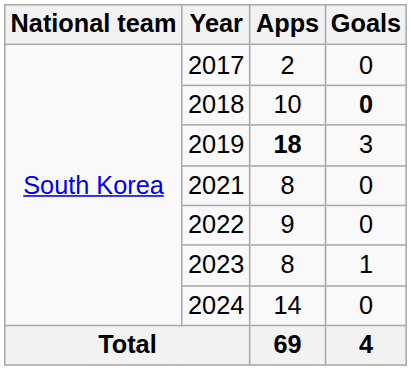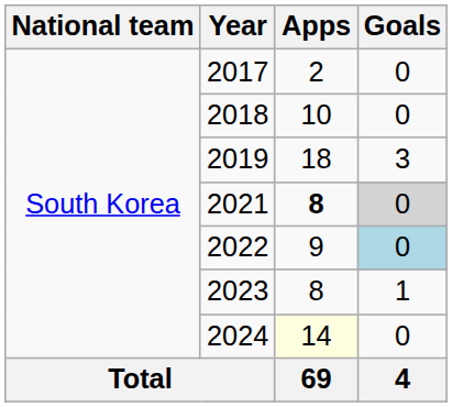2018 | Goals: bold -> normal
2019 | Apps: bold -> normal
2021 | Apps: normal -> bold
2021 | Goals: no background -> lightgrey background
2022 | Goals: no background -> lightblue background
2024 | Apps: no background -> lightyellow background
